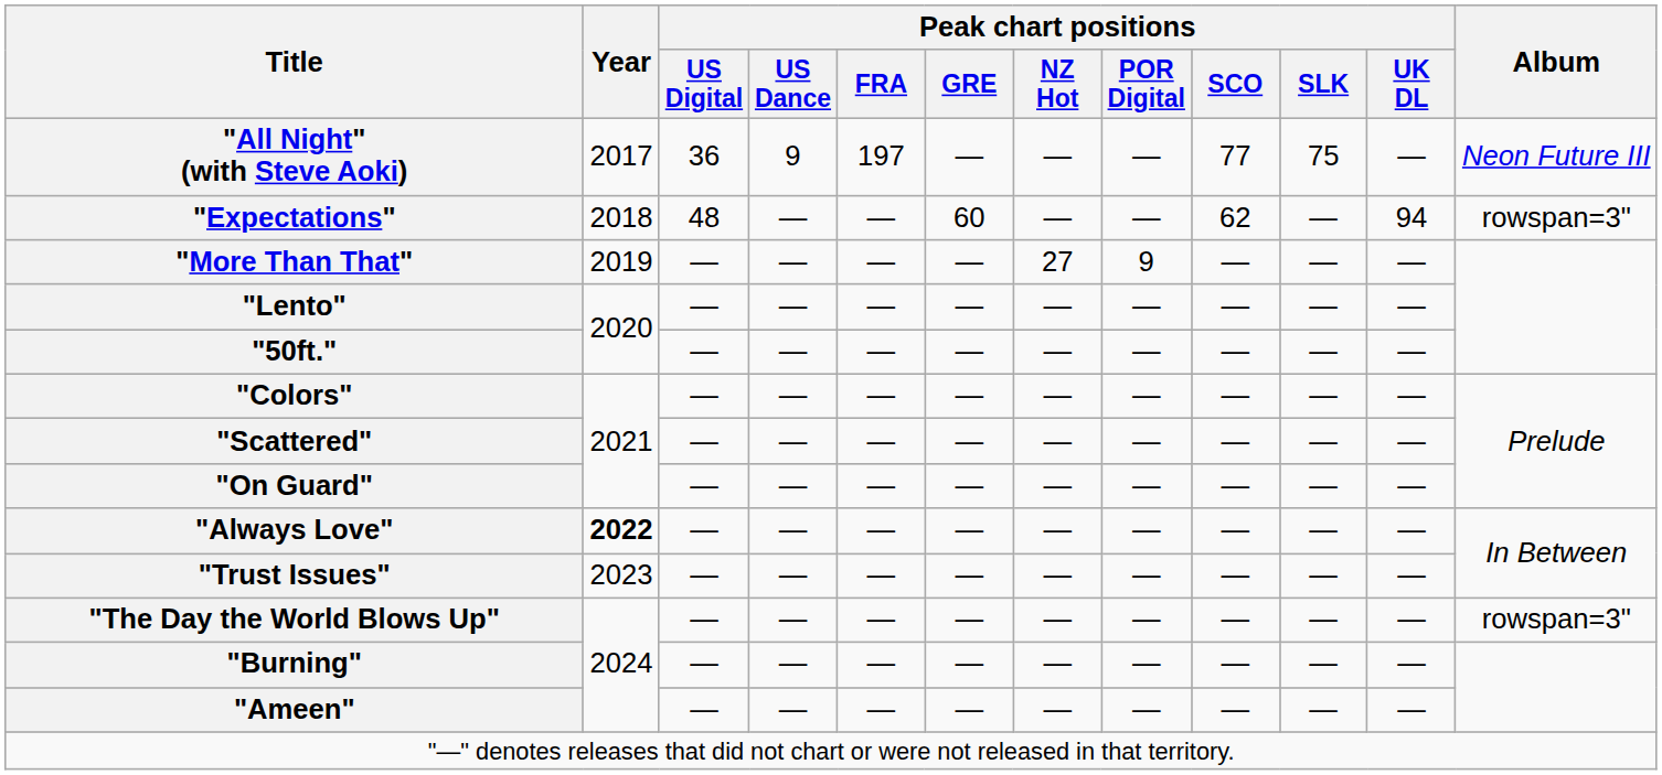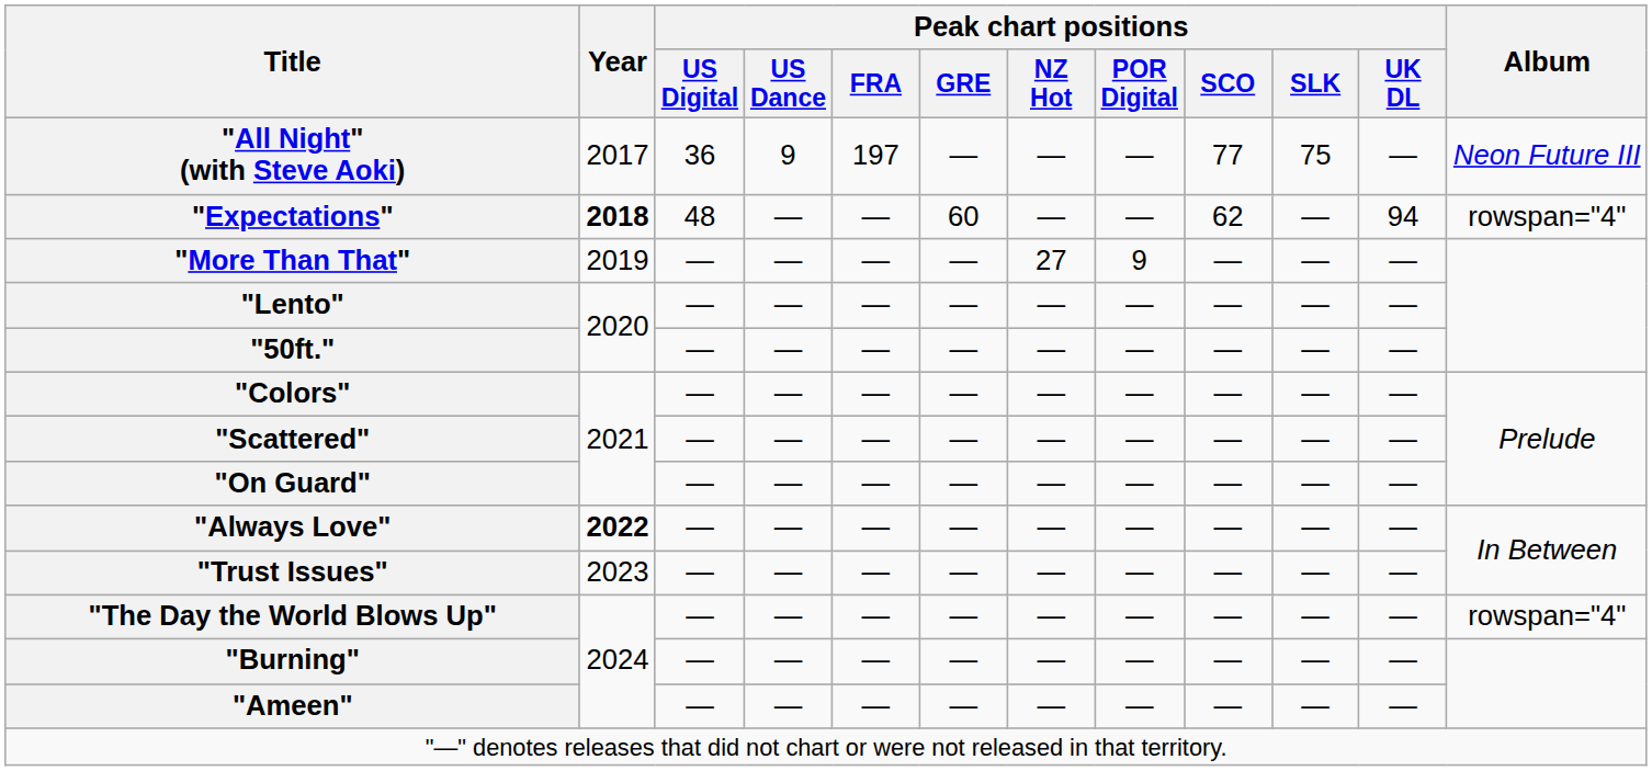"Expectations" | Year: normal -> bold
"Expectations" | Album: rowspan=3" -> rowspan="4"
"The Day the World Blows Up" | Album: rowspan=3" -> rowspan="4"
